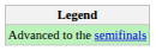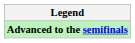row 2 | column 1: normal -> bold
